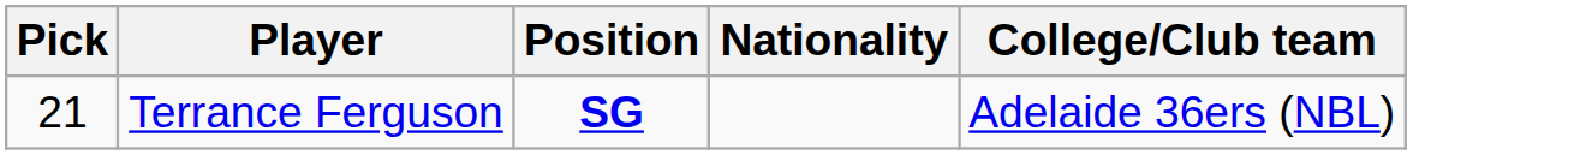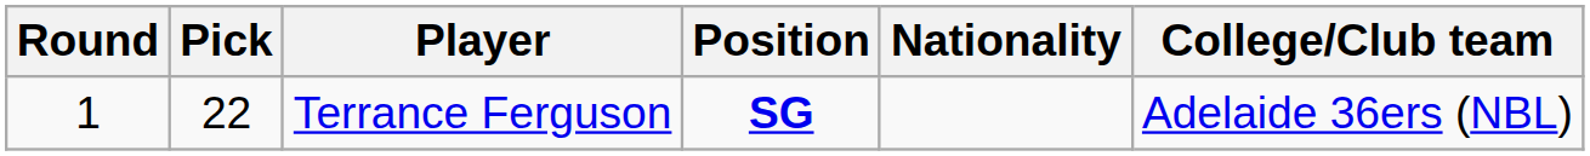+ column: Round | 1
Terrance Ferguson | Pick: 21 -> 22
